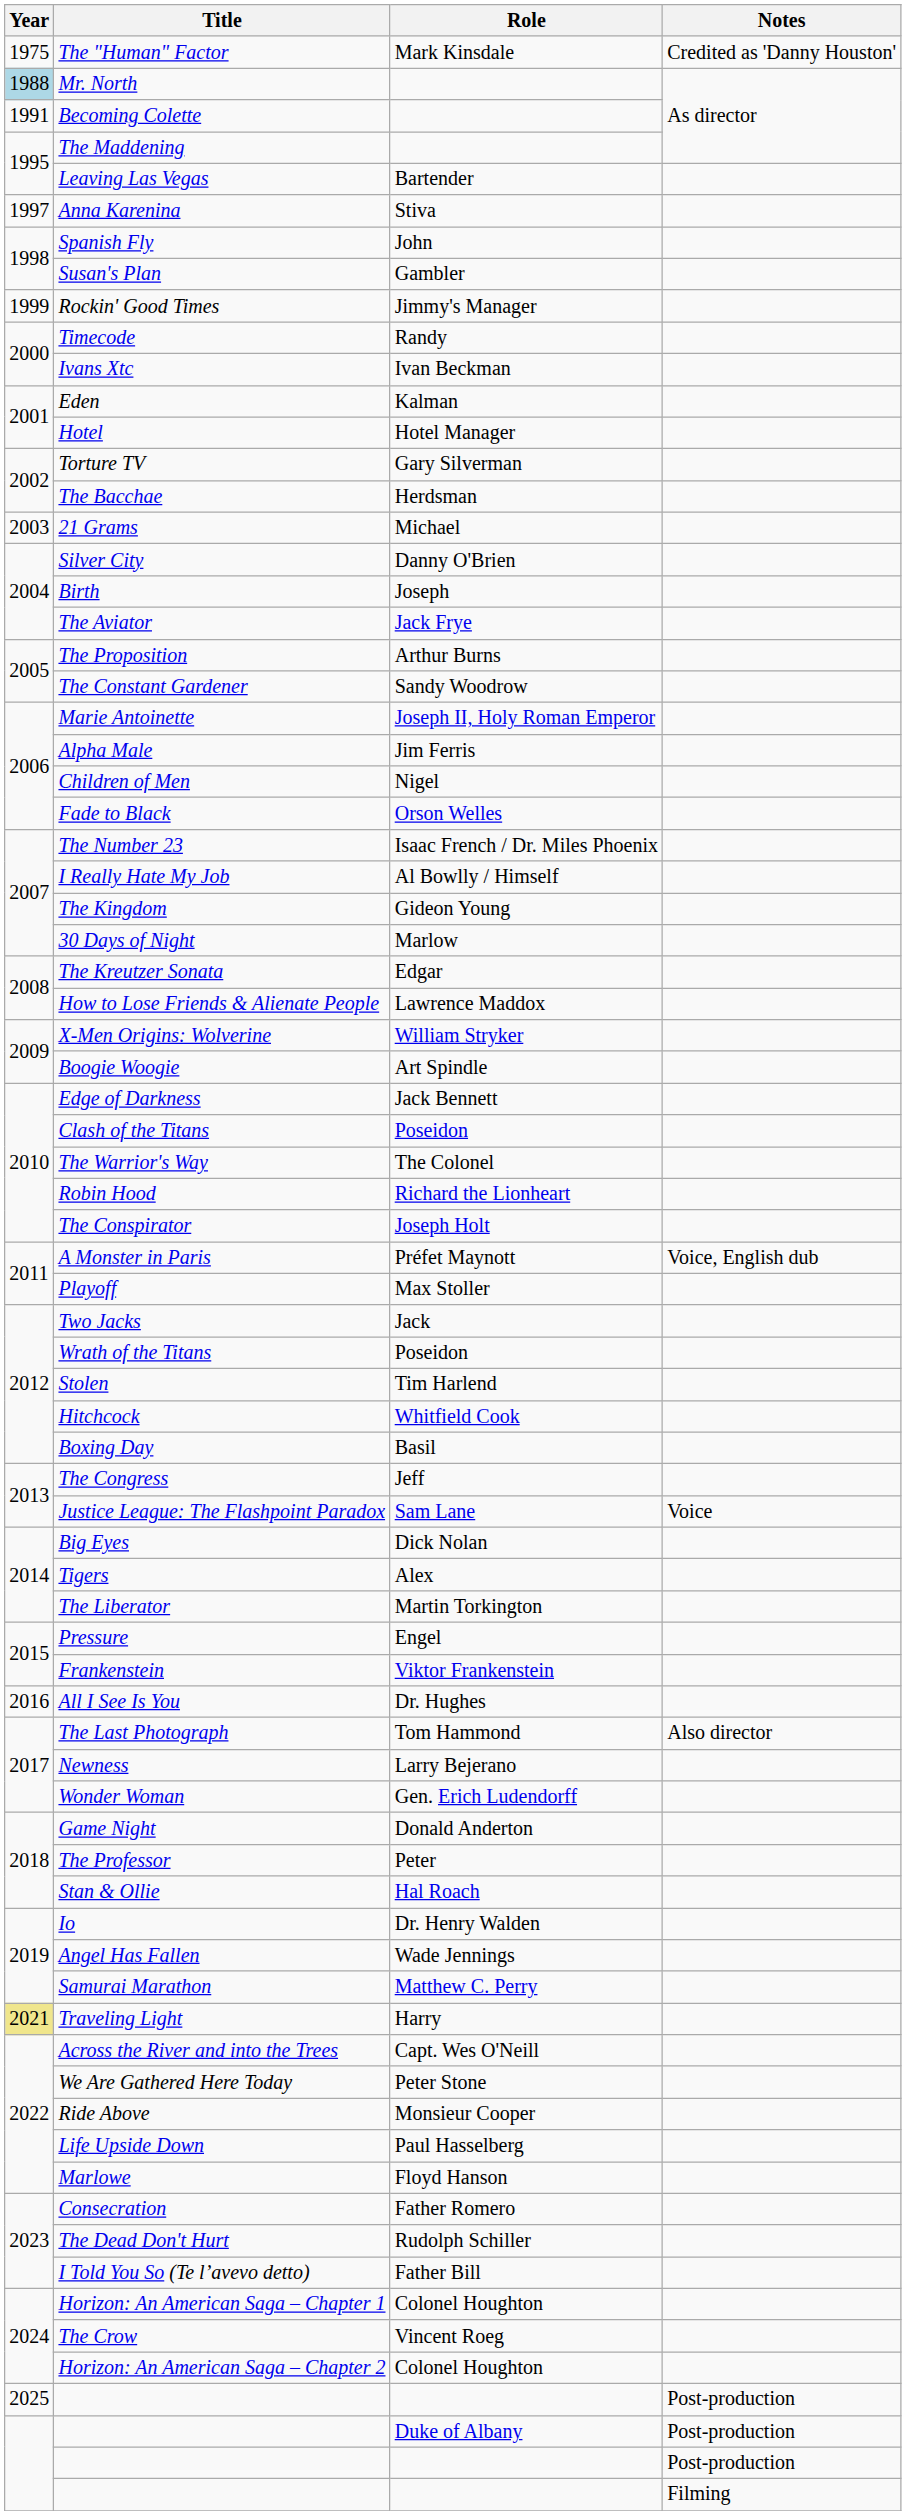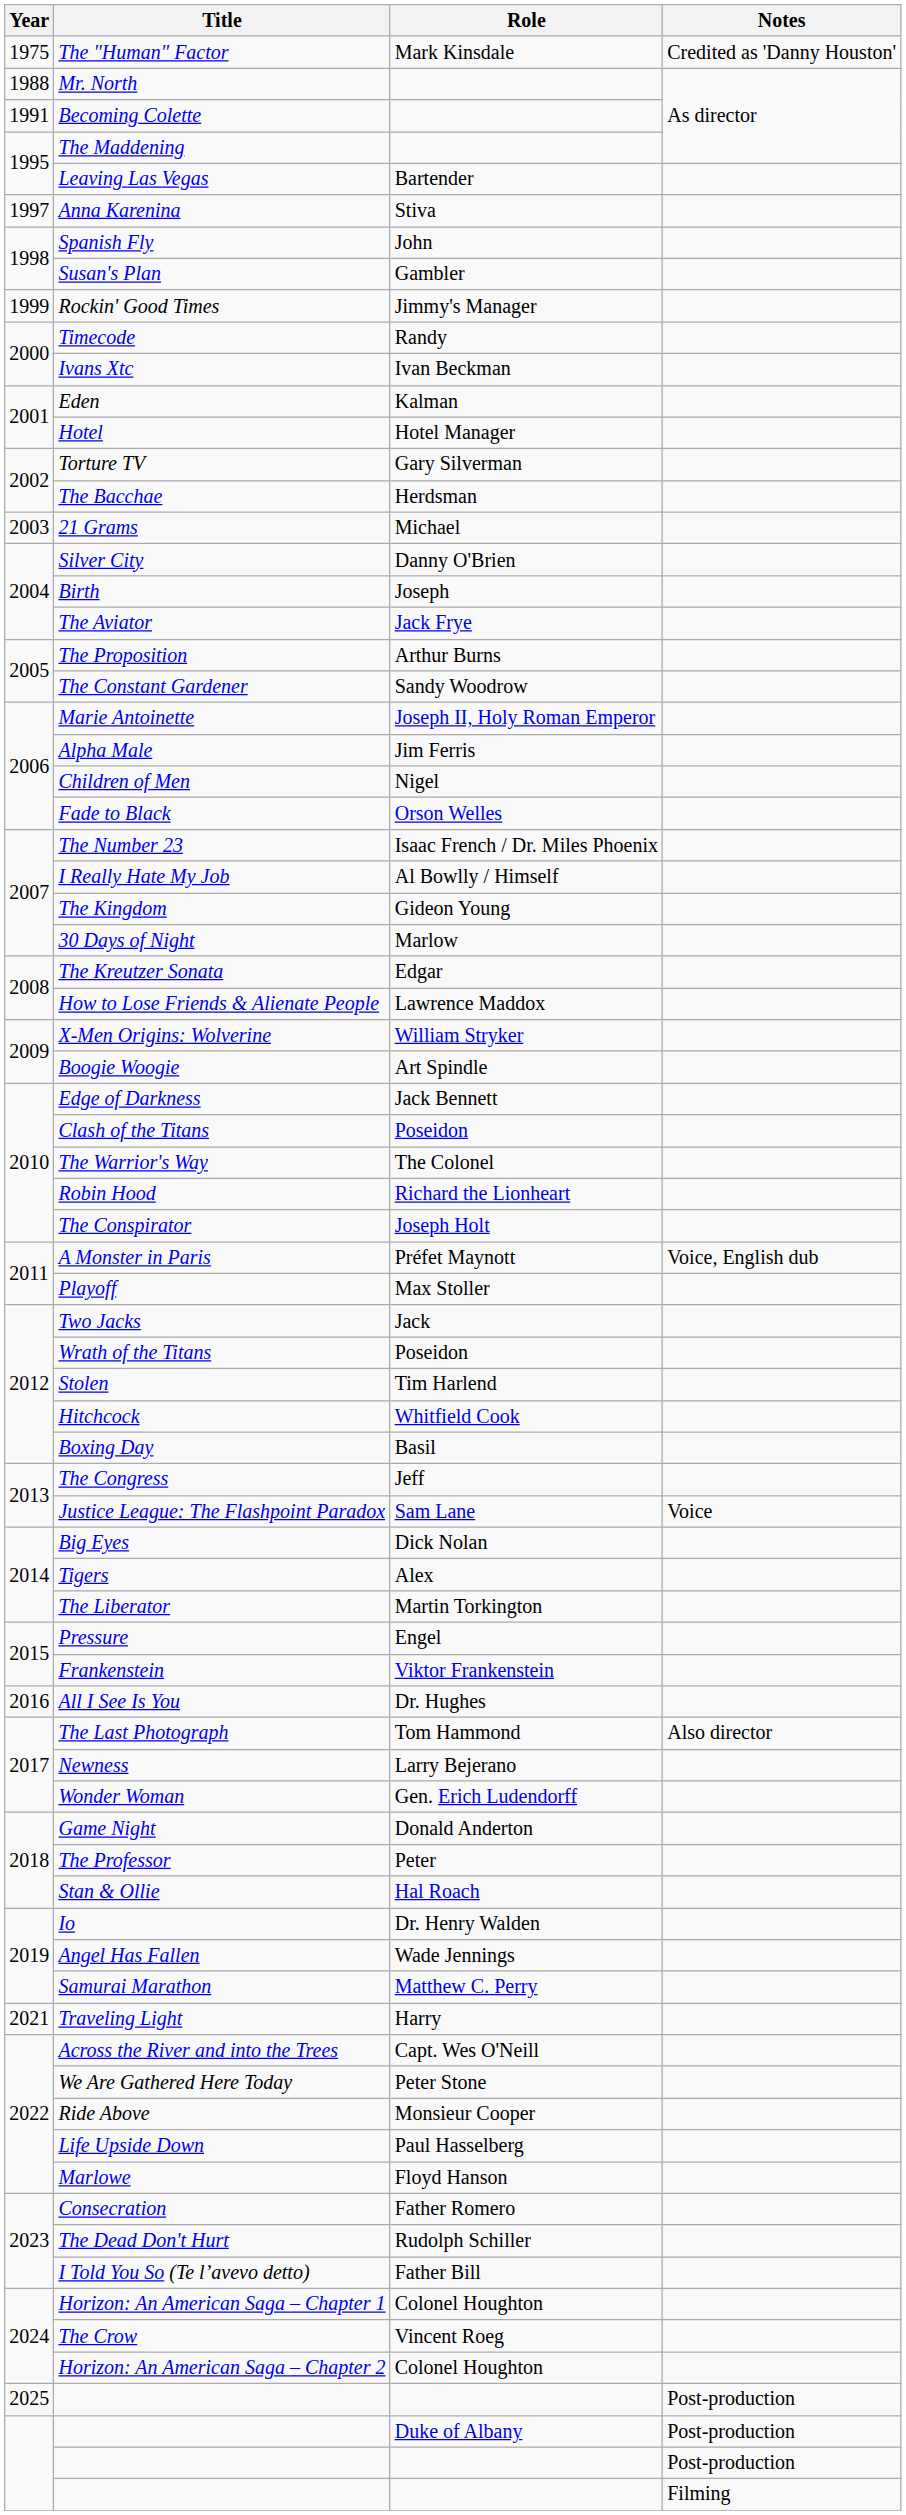Mr. North | Year: lightblue background -> no background
Traveling Light | Year: khaki background -> no background
